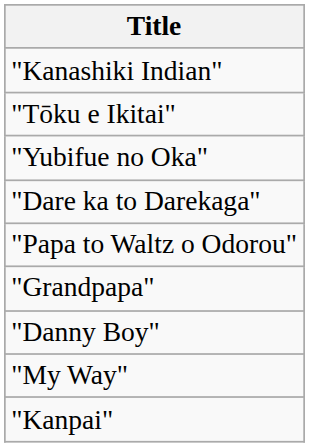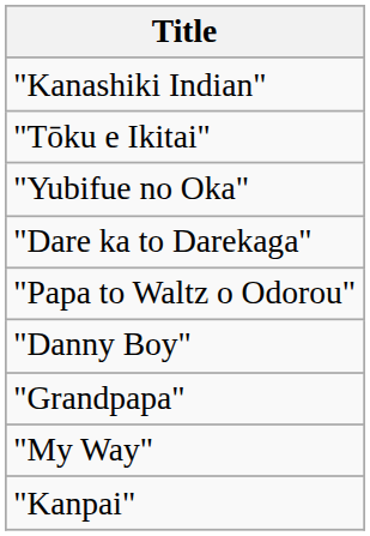row 7 | column 1: "Grandpapa" -> "Danny Boy"
row 8 | column 1: "Danny Boy" -> "Grandpapa"
